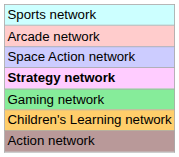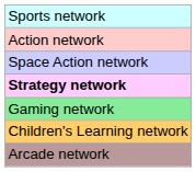row 2 | column 1: Arcade network -> Action network
row 7 | column 1: Action network -> Arcade network
